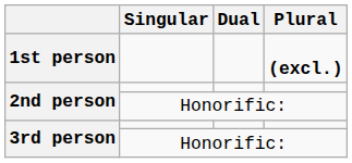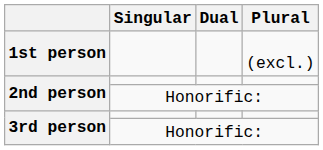1st person | Plural: bold -> normal
